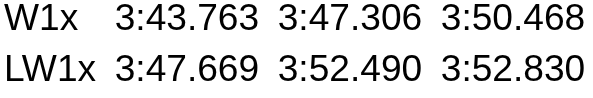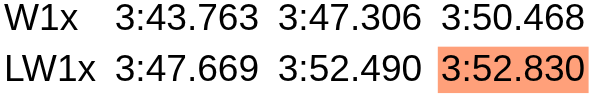LW1x | column 4: no background -> lightsalmon background
